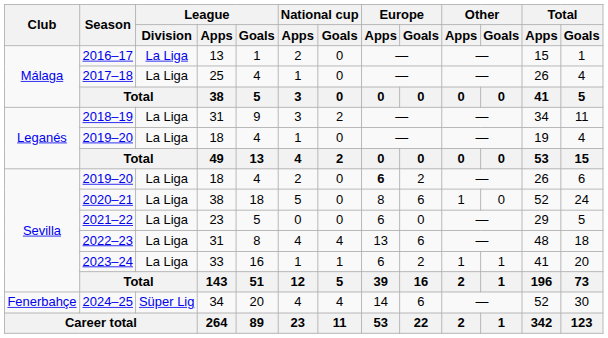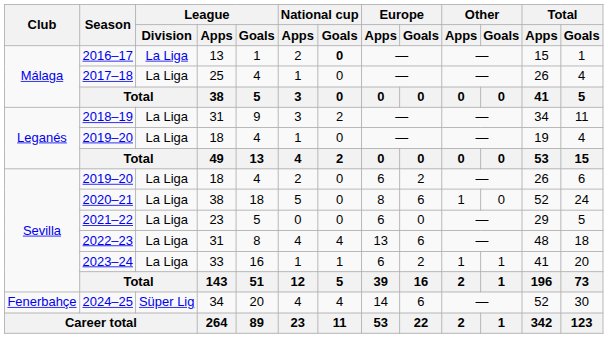2016–17 | National cup / Goals: normal -> bold
Sevilla / 2019–20 | Europe / Apps: bold -> normal
